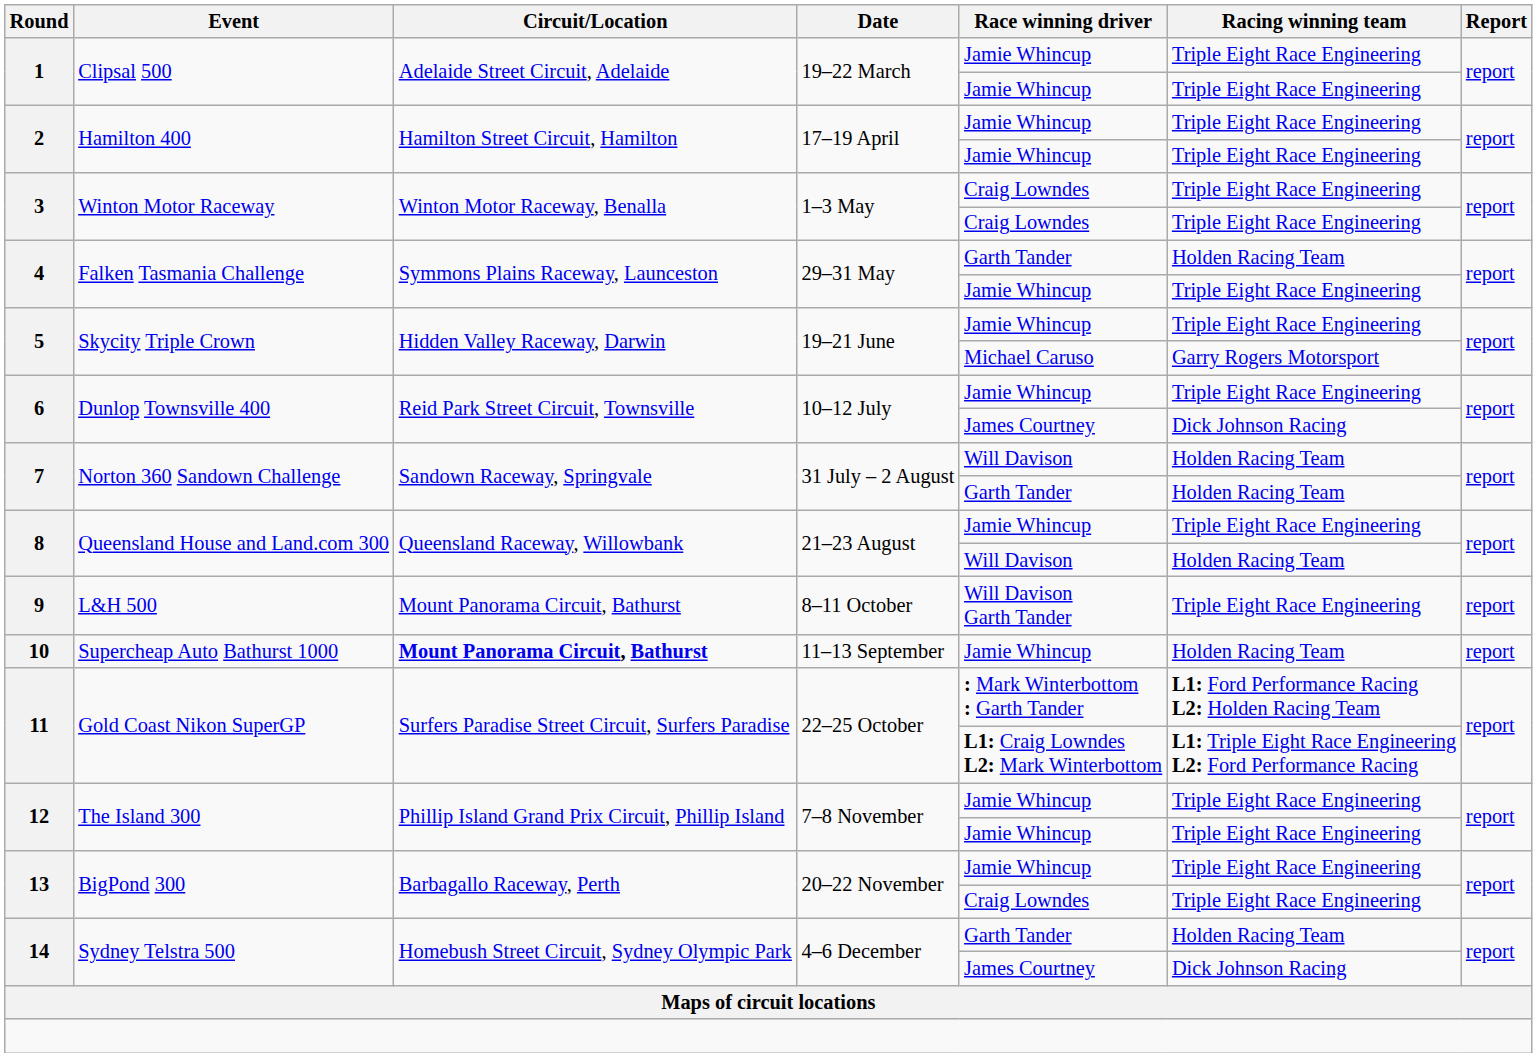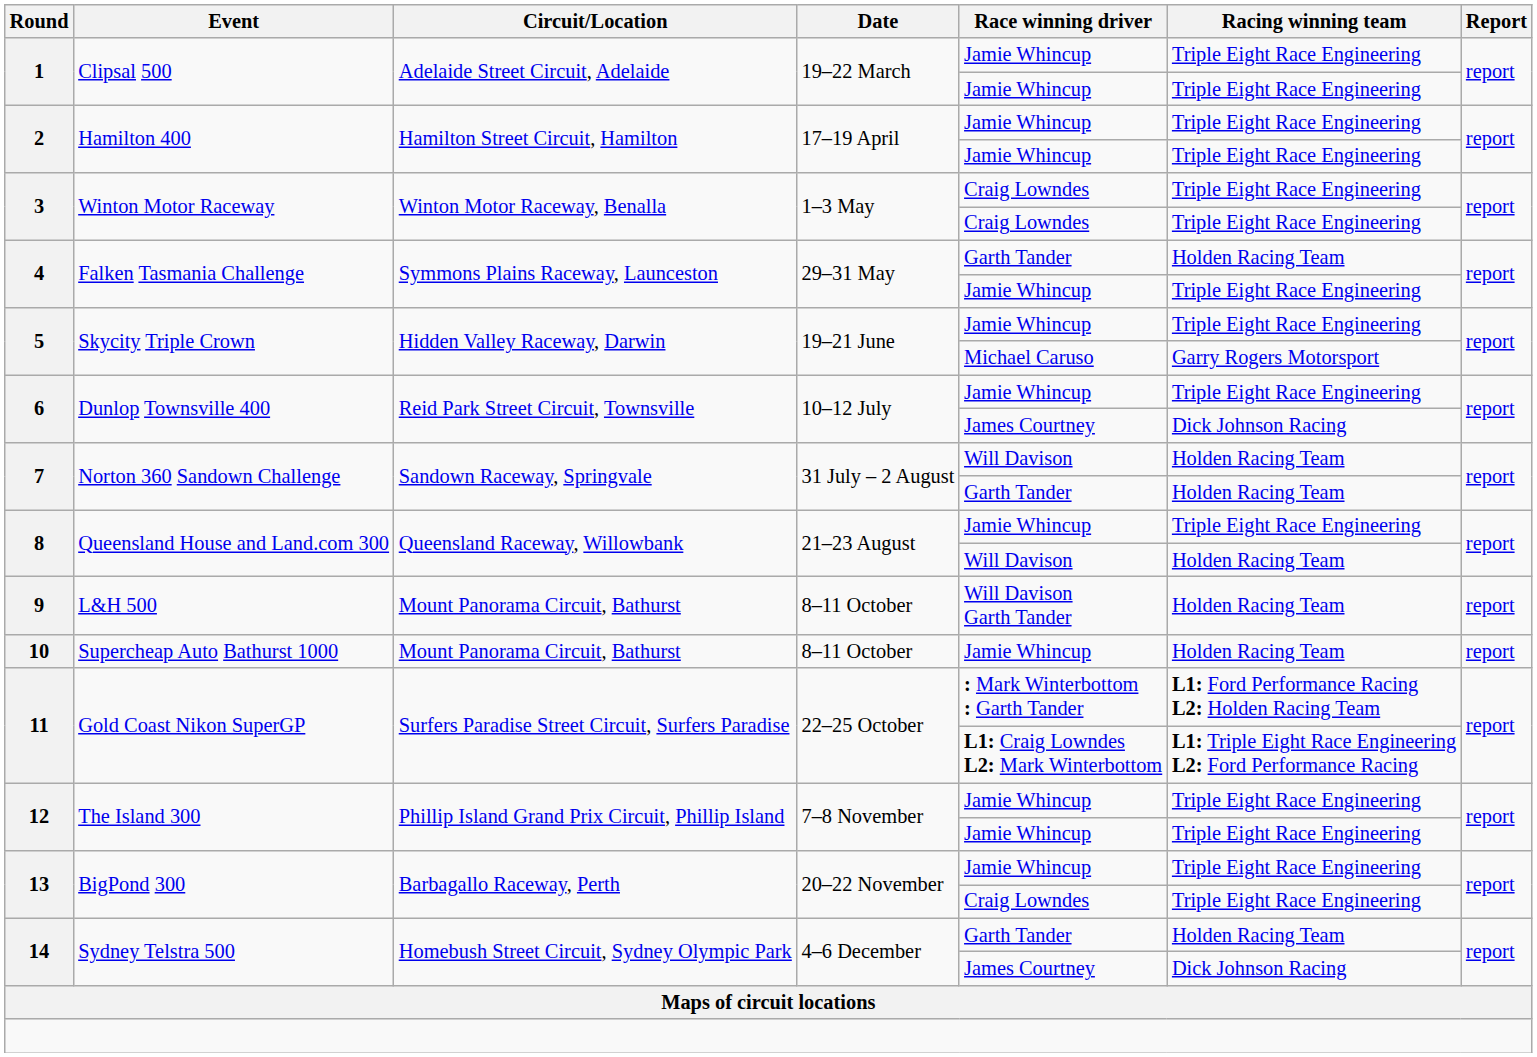9 | Racing winning team: Triple Eight Race Engineering -> Holden Racing Team
10 | Circuit/Location: bold -> normal
10 | Date: 11–13 September -> 8–11 October
